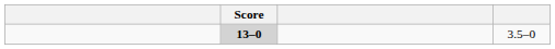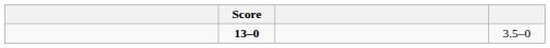row 2 | Score: lightgrey background -> no background
